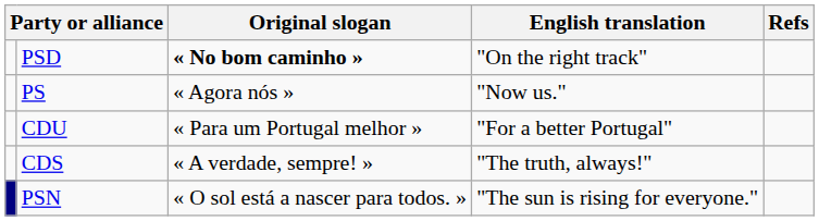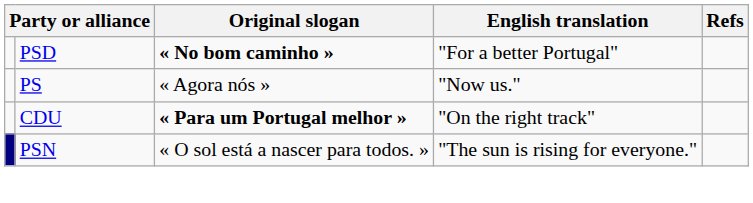PSD | English translation: "On the right track" -> "For a better Portugal"
CDU | Original slogan: normal -> bold
CDU | English translation: "For a better Portugal" -> "On the right track"
- row: CDS | « A verdade, sempre! » | "The truth, always!"
